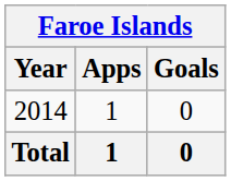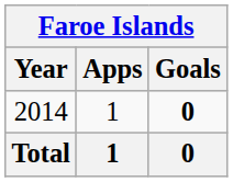2014 | Goals: normal -> bold
